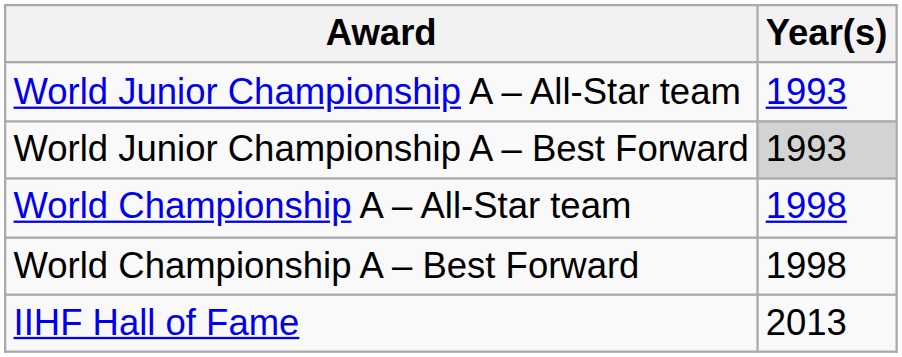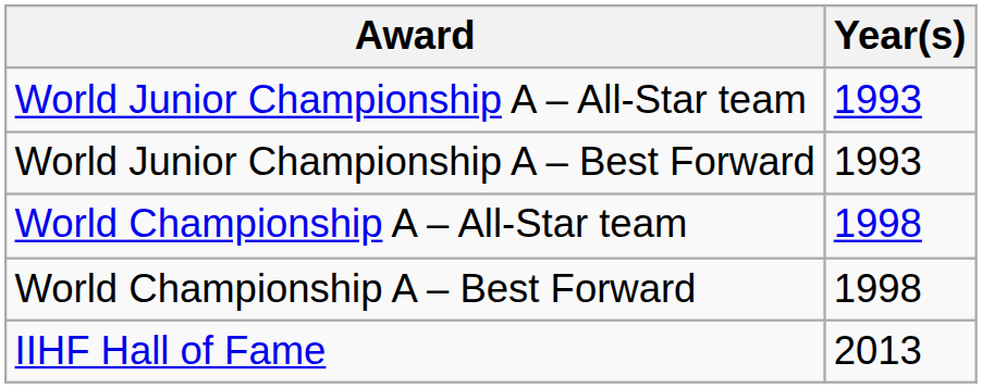World Junior Championship A – Best Forward | Year(s): lightgrey background -> no background
